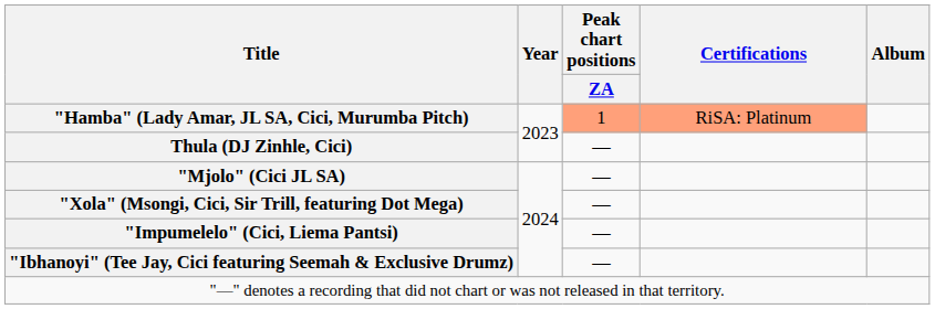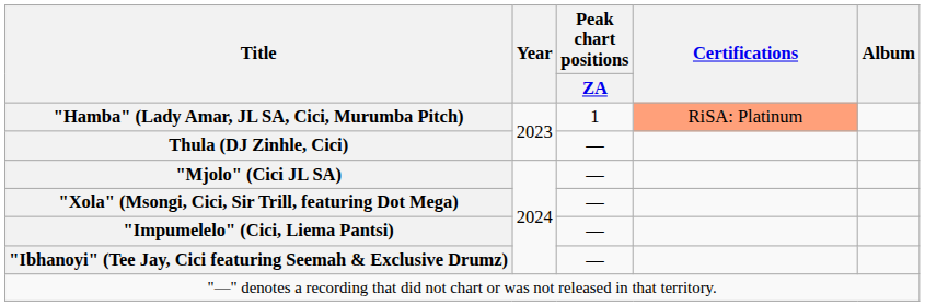"Hamba" (Lady Amar, JL SA, Cici, Murumba Pitch) | Peak chart positions / ZA: lightsalmon background -> no background
